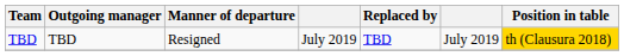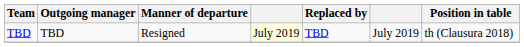row 2 | column 4: no background -> lightyellow background
row 2 | Position in table: gold background -> no background
